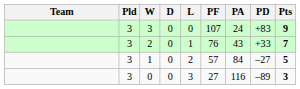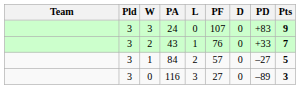columns swapped: D <-> PA
